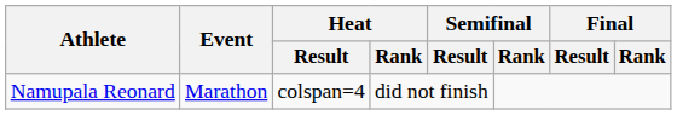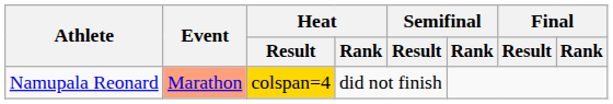Namupala Reonard | Event: no background -> lightsalmon background
Namupala Reonard | Heat / Result: no background -> gold background
